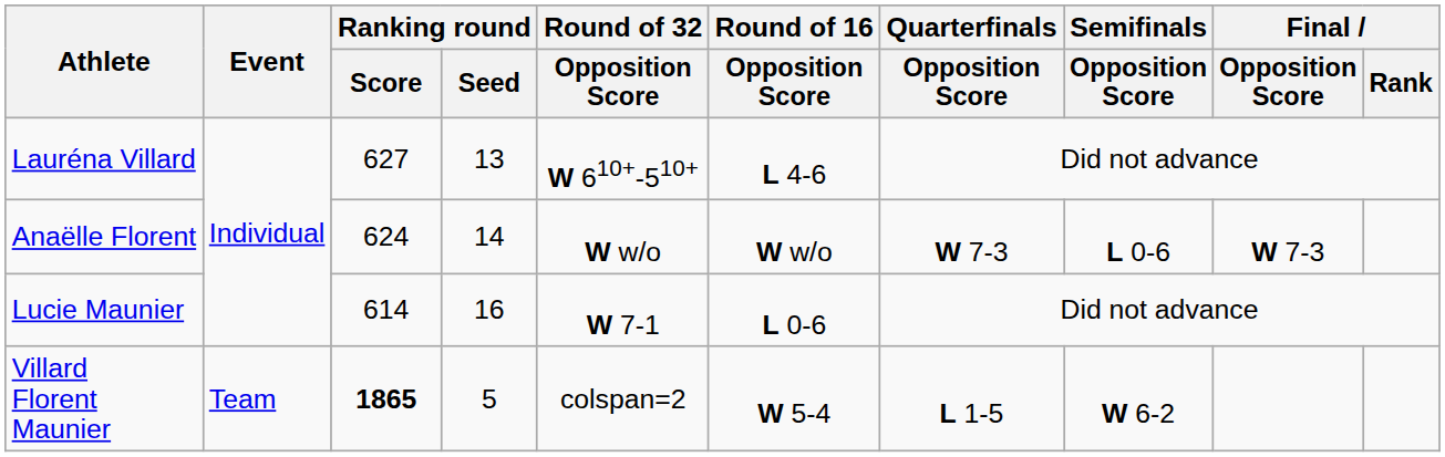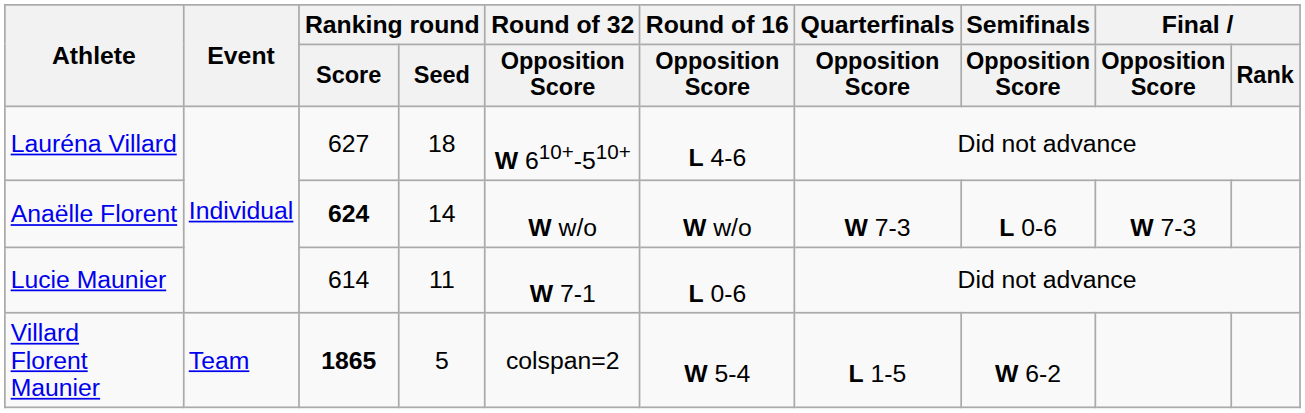Lauréna Villard | Ranking round / Seed: 13 -> 18
Anaëlle Florent | Ranking round / Score: normal -> bold
Lucie Maunier | Ranking round / Seed: 16 -> 11
